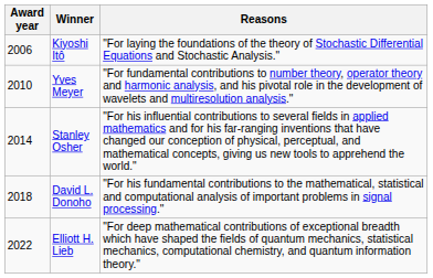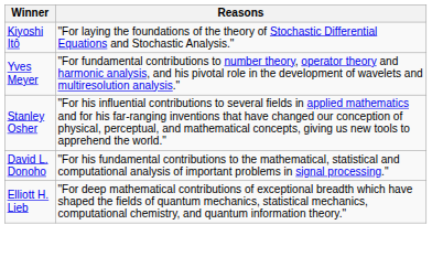- column: Award year | 2006 | 2010 | 2014 | 2018 | 2022
